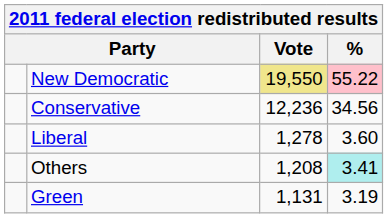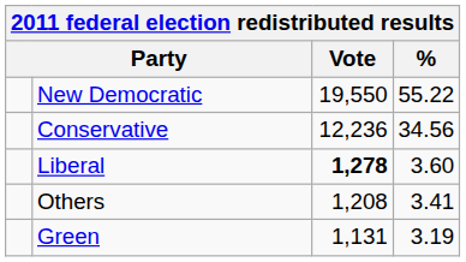New Democratic | Vote: khaki background -> no background
New Democratic | %: pink background -> no background
Liberal | Vote: normal -> bold
Others | %: paleturquoise background -> no background
